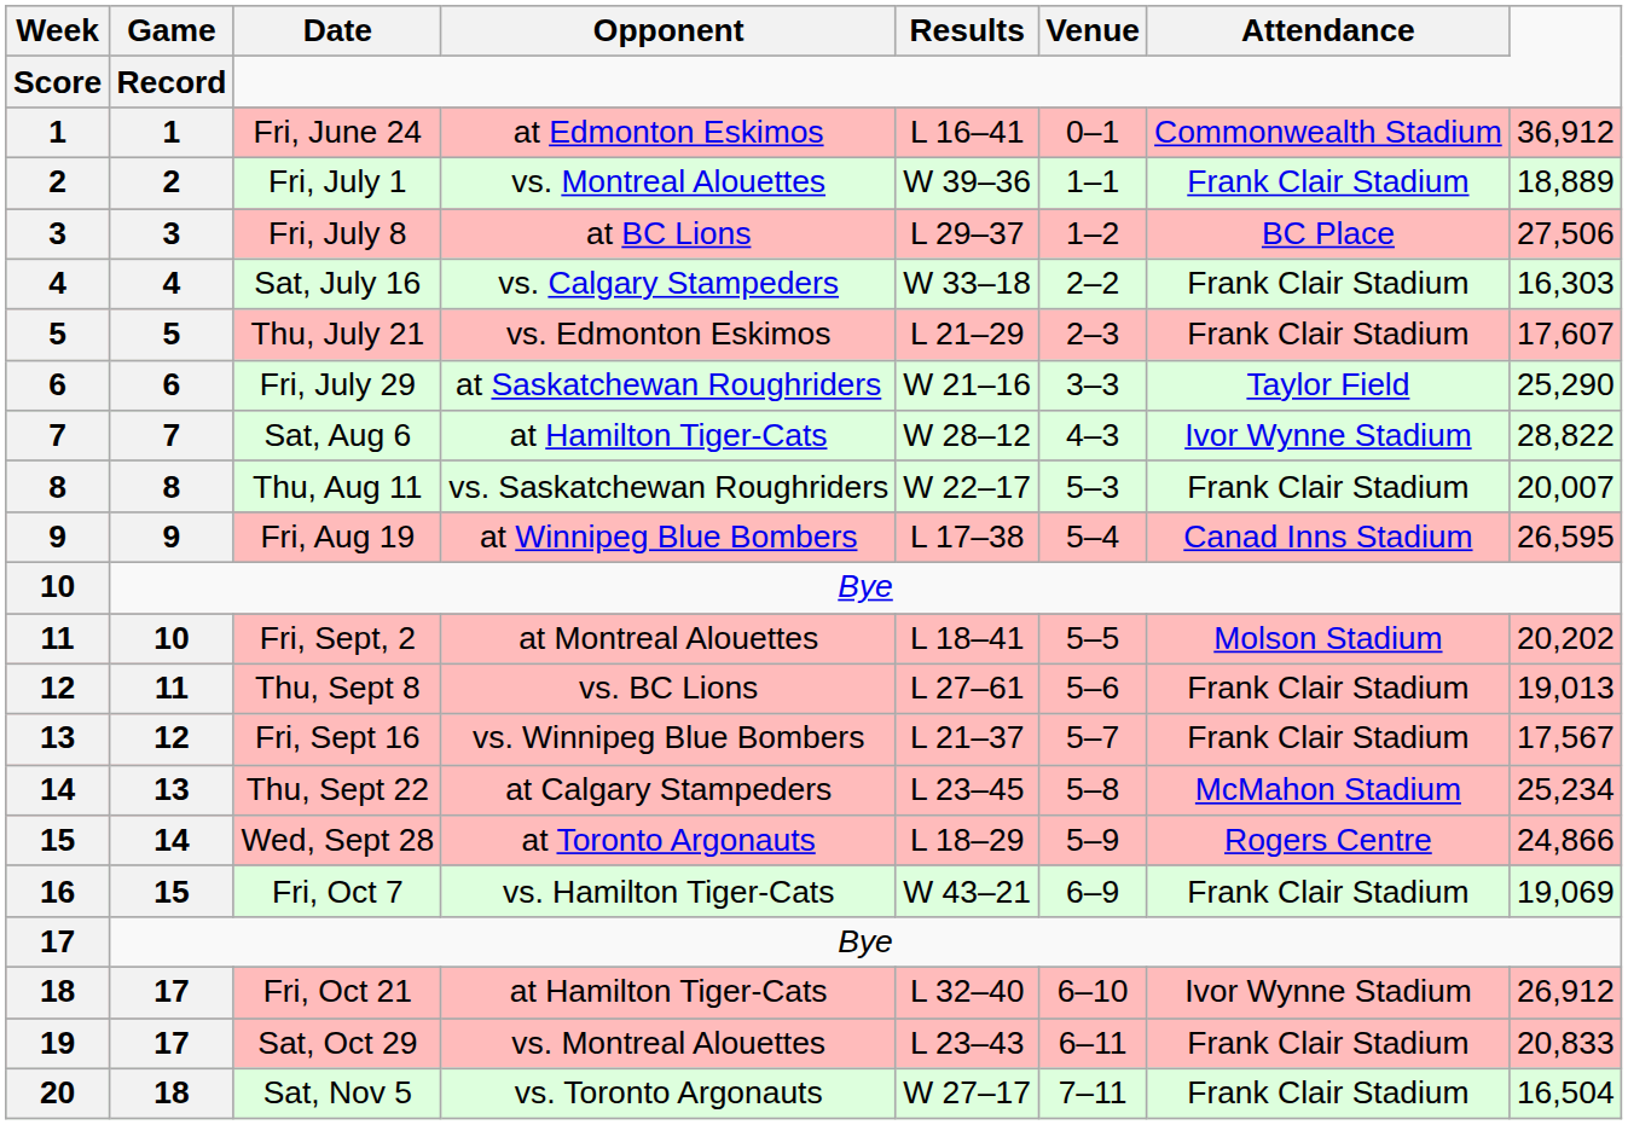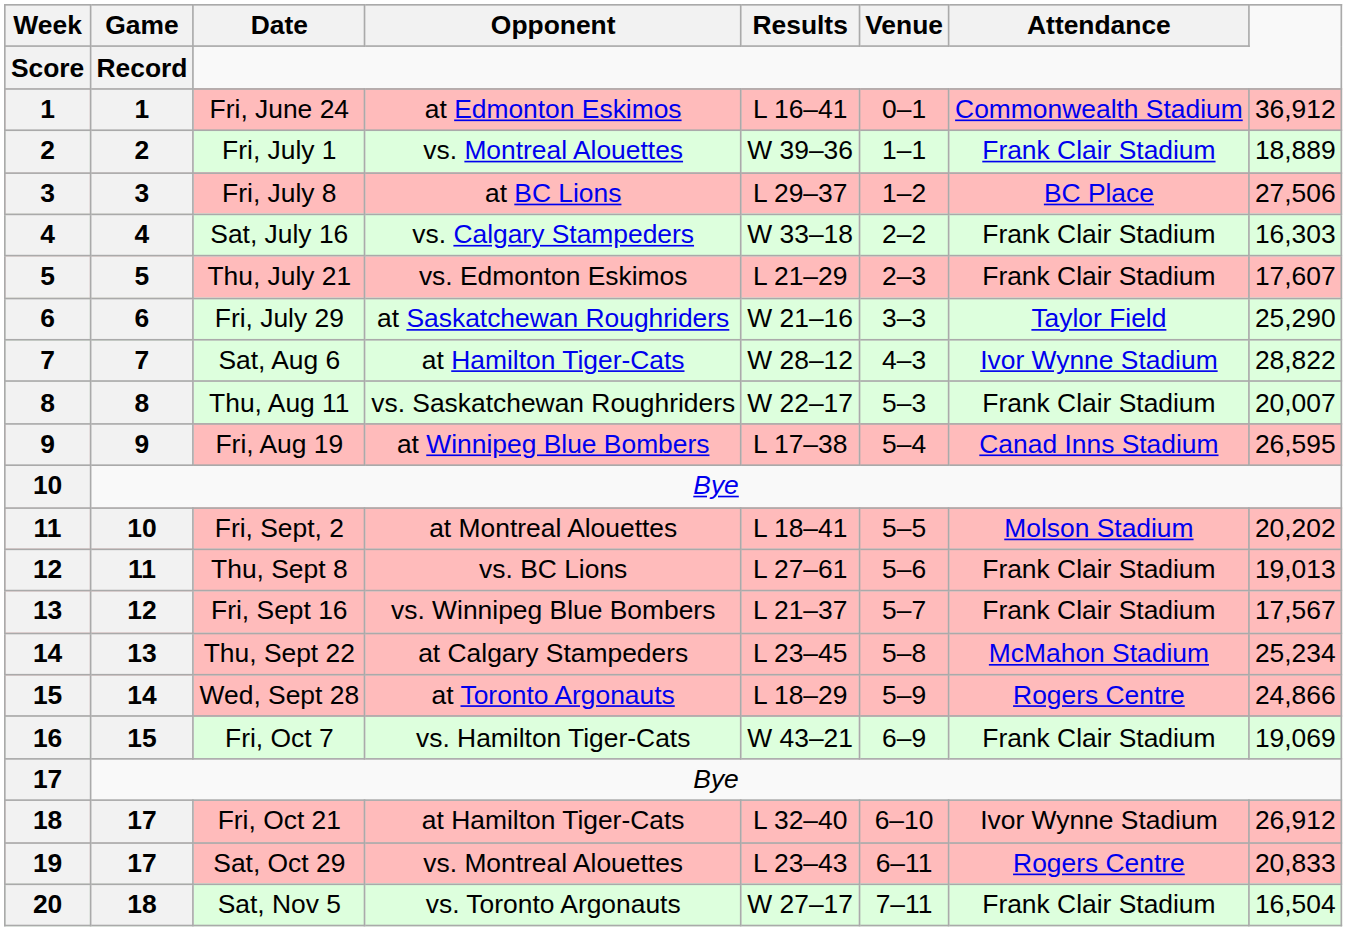Sat, Oct 29 | Attendance: Frank Clair Stadium -> Rogers Centre
